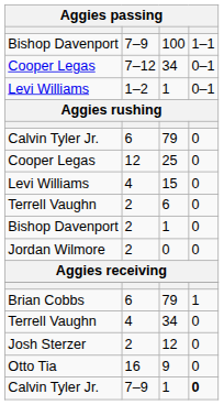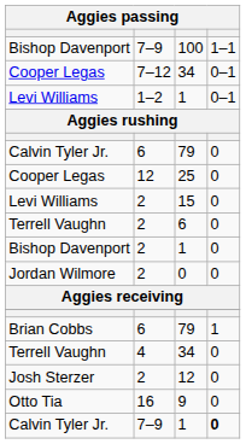15 | column 2: 4 -> 2
